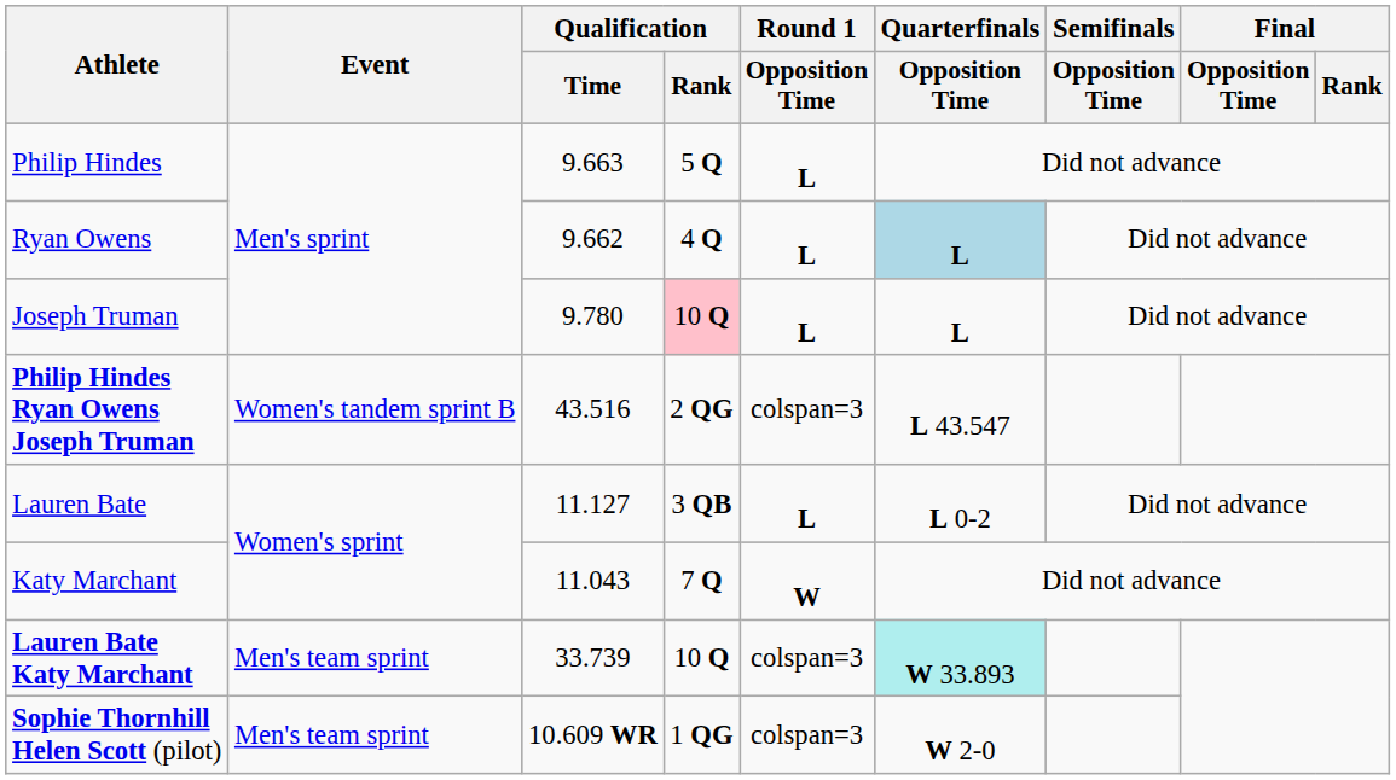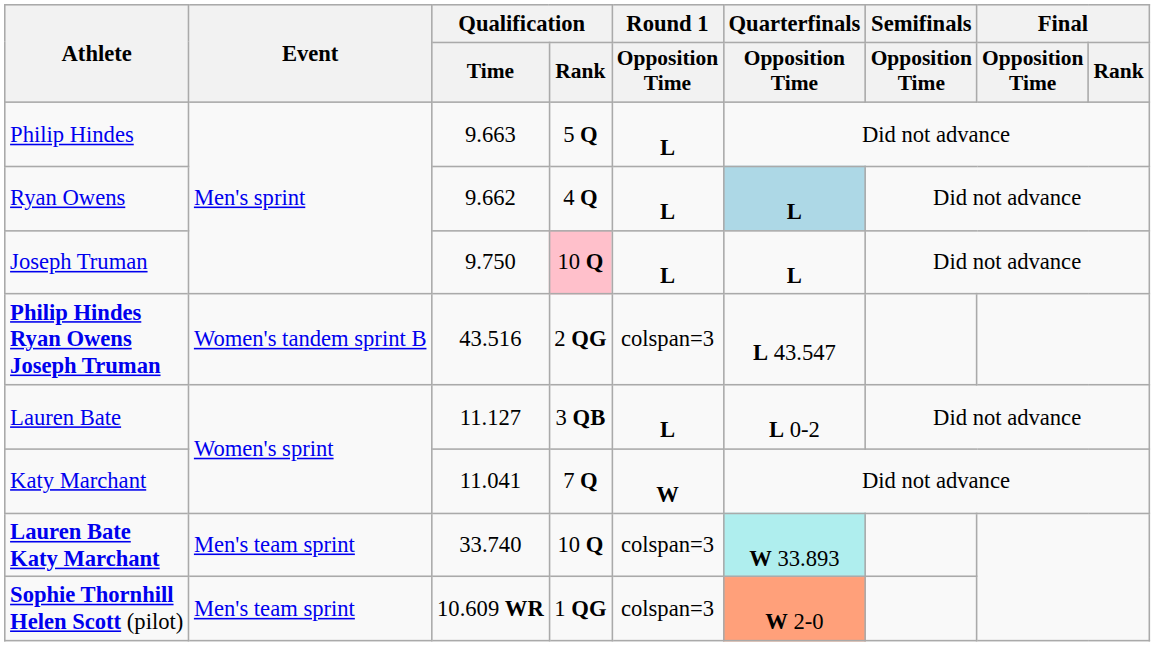Joseph Truman | Qualification / Time: 9.780 -> 9.750
Katy Marchant | Qualification / Time: 11.043 -> 11.041
Lauren Bate Katy Marchant | Qualification / Time: 33.739 -> 33.740
Sophie Thornhill Helen Scott (pilot) | Quarterfinals / Opposition Time: no background -> lightsalmon background
